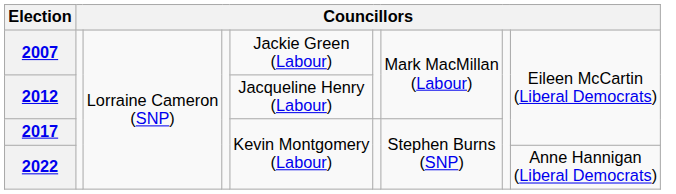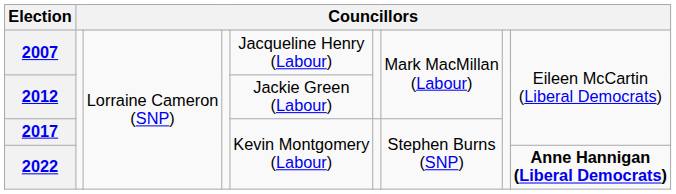2007 | column 5: Jackie Green (Labour) -> Jacqueline Henry (Labour)
2012 | column 5: Jacqueline Henry (Labour) -> Jackie Green (Labour)
2022 | column 9: normal -> bold
